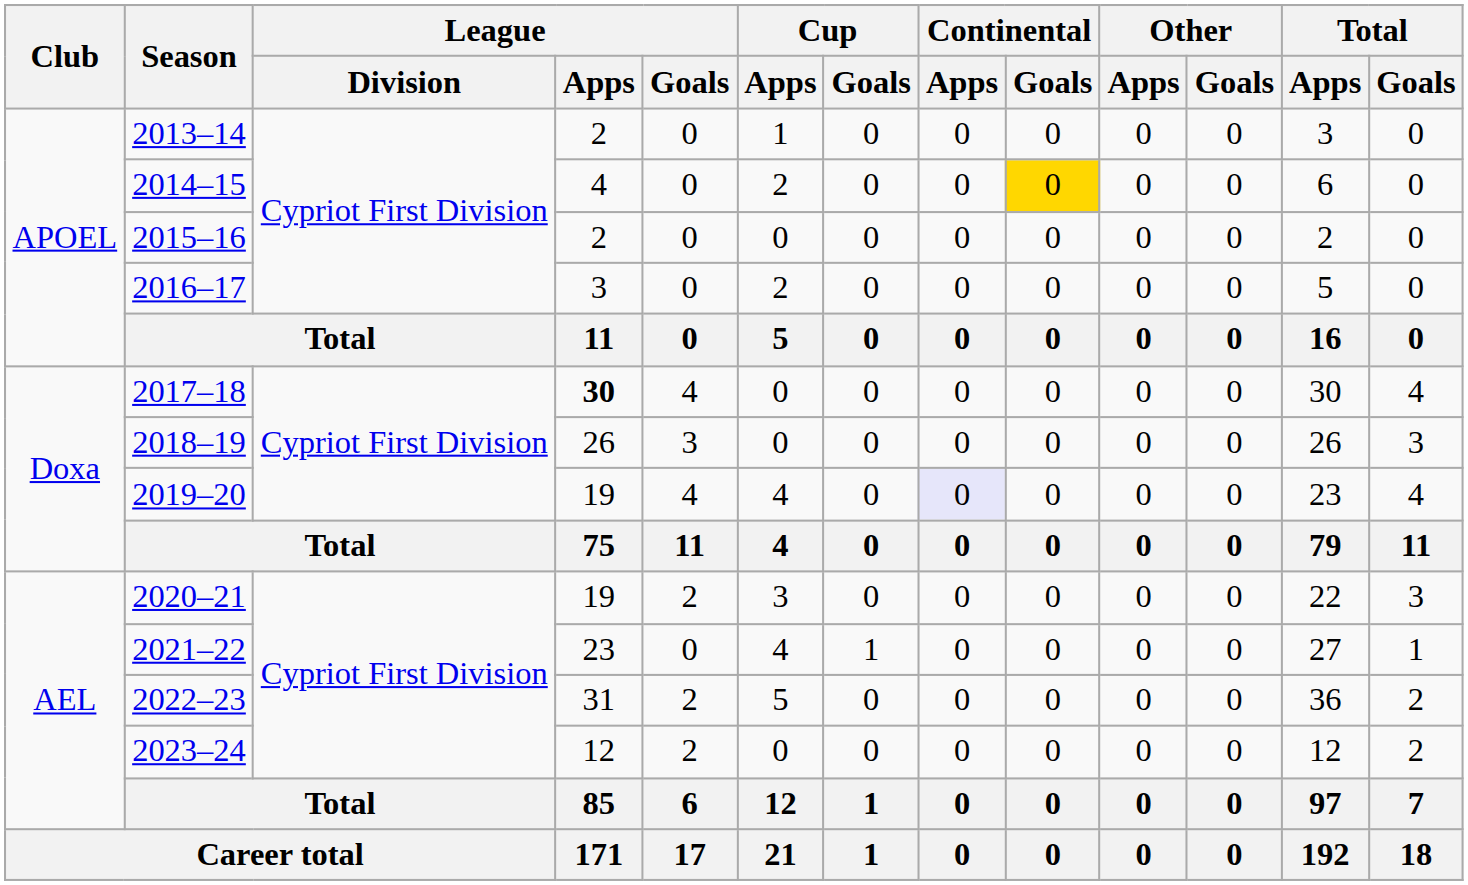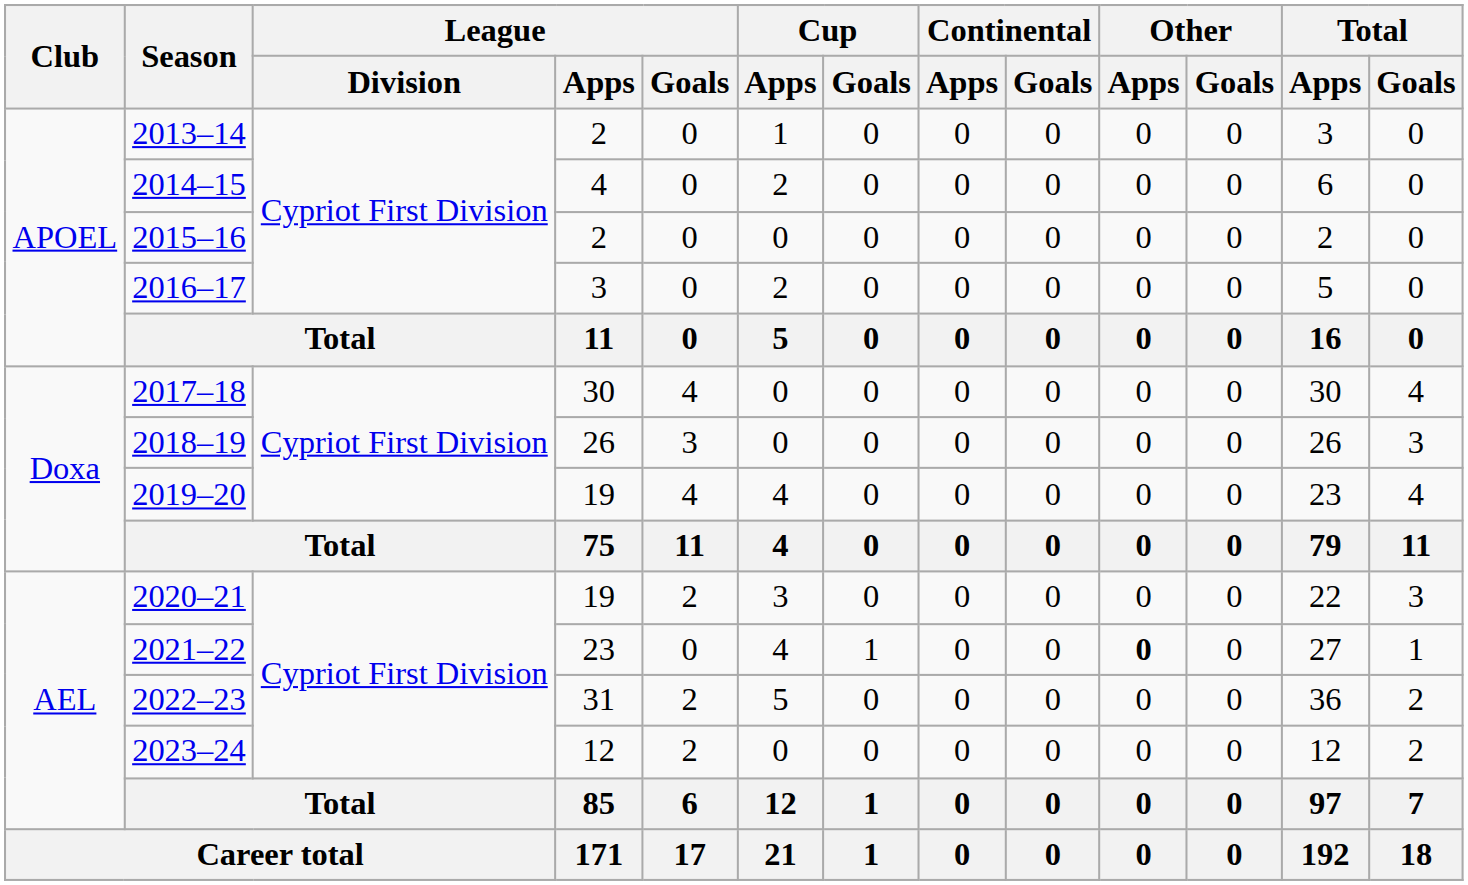2014–15 | Continental / Goals: gold background -> no background
2017–18 | League / Apps: bold -> normal
2019–20 | Continental / Apps: lavender background -> no background
2021–22 | Other / Apps: normal -> bold
